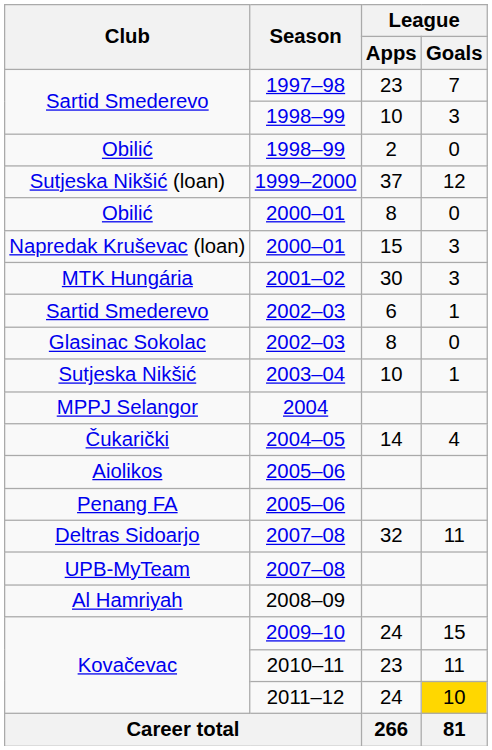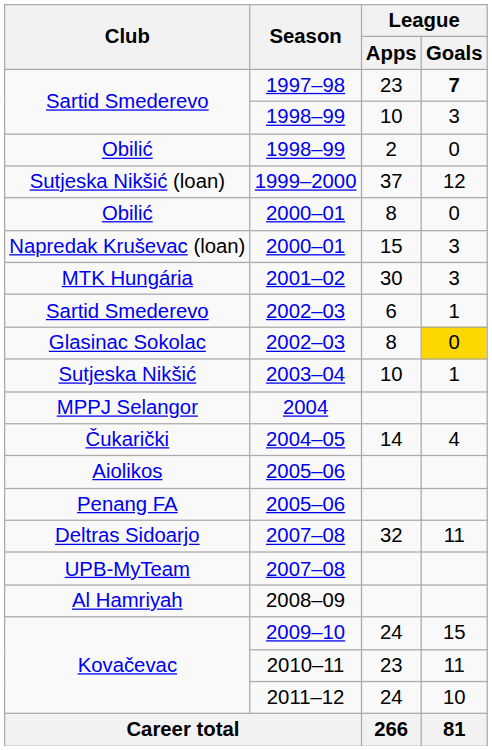Sartid Smederevo / 1997–98 | League / Goals: normal -> bold
Glasinac Sokolac | League / Goals: no background -> gold background
Kovačevac / 2011–12 | League / Goals: gold background -> no background
